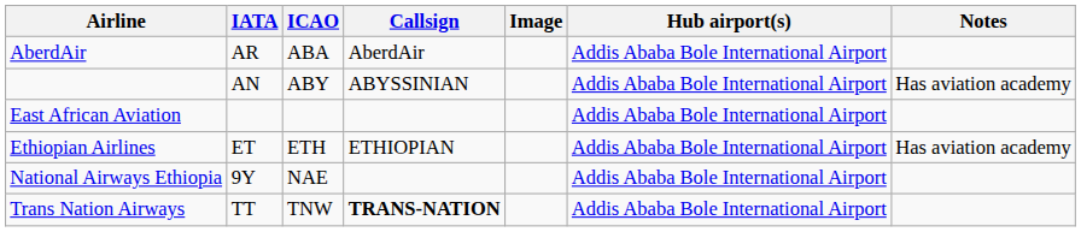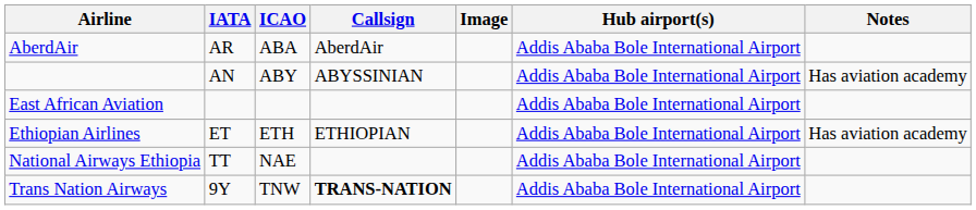National Airways Ethiopia | IATA: 9Y -> TT
Trans Nation Airways | IATA: TT -> 9Y
